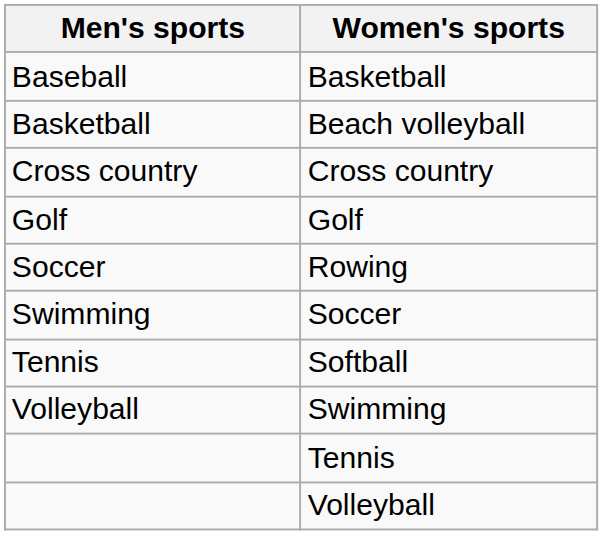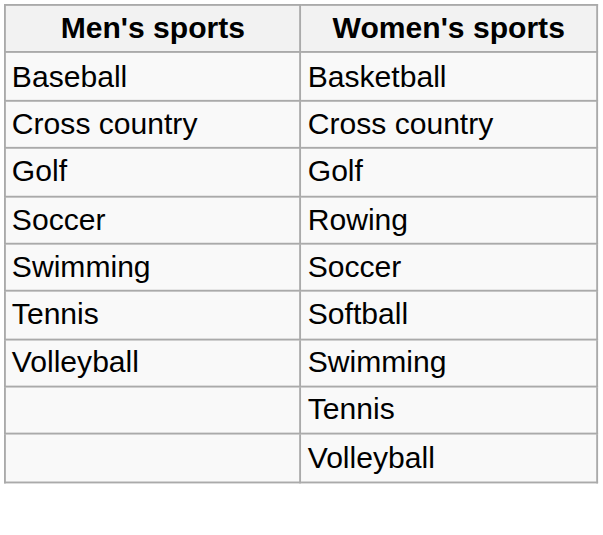- row: Basketball | Beach volleyball
